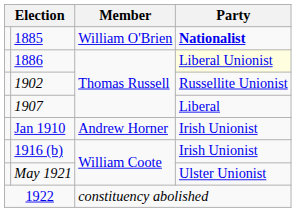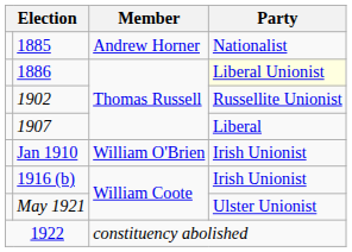1885 | Member: William O'Brien -> Andrew Horner
1885 | Party: bold -> normal
Jan 1910 | Member: Andrew Horner -> William O'Brien
